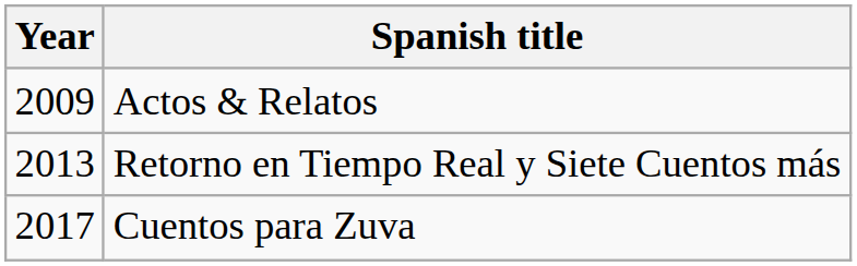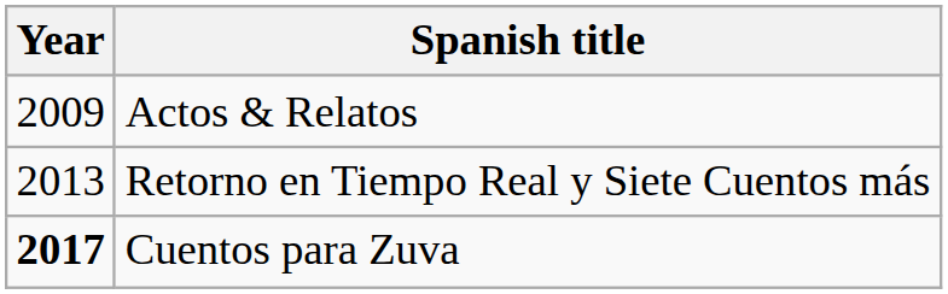Cuentos para Zuva | Year: normal -> bold
